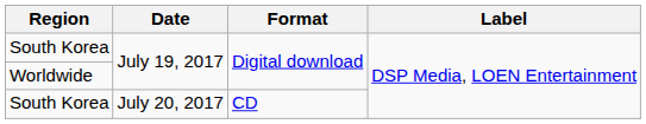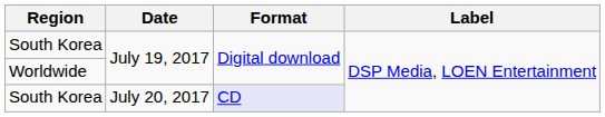South Korea / July 20, 2017 | Format: no background -> lavender background
